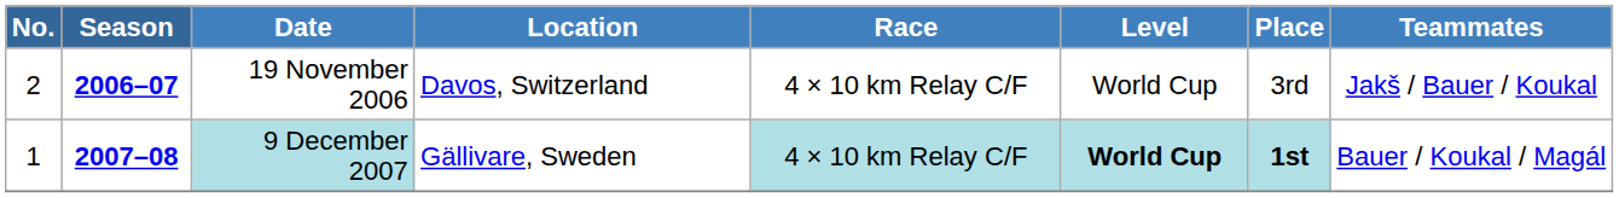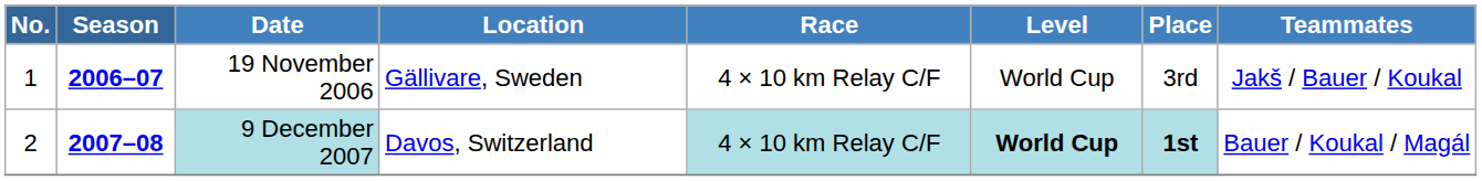19 November 2006 | No.: 2 -> 1
19 November 2006 | Location: Davos, Switzerland -> Gällivare, Sweden
9 December 2007 | No.: 1 -> 2
9 December 2007 | Location: Gällivare, Sweden -> Davos, Switzerland
